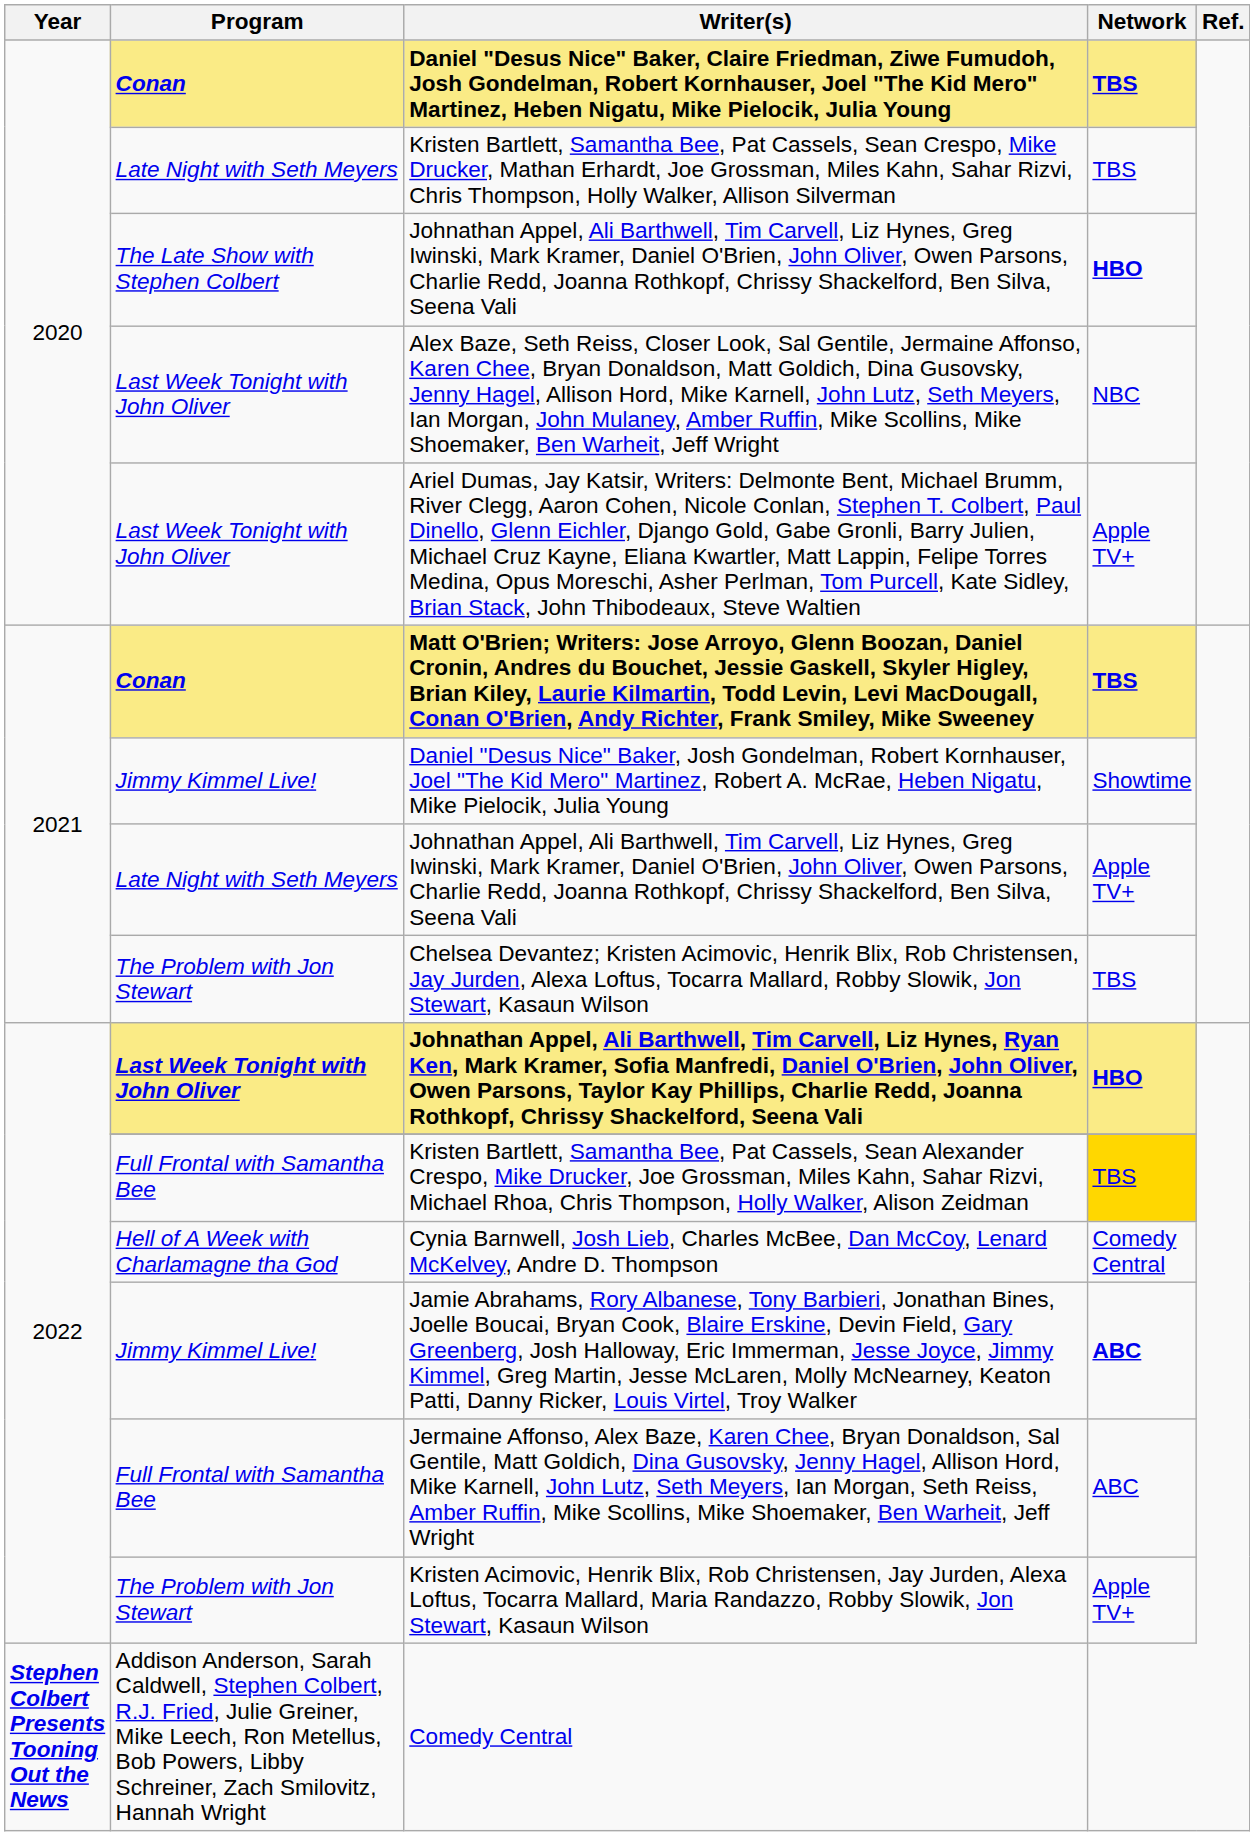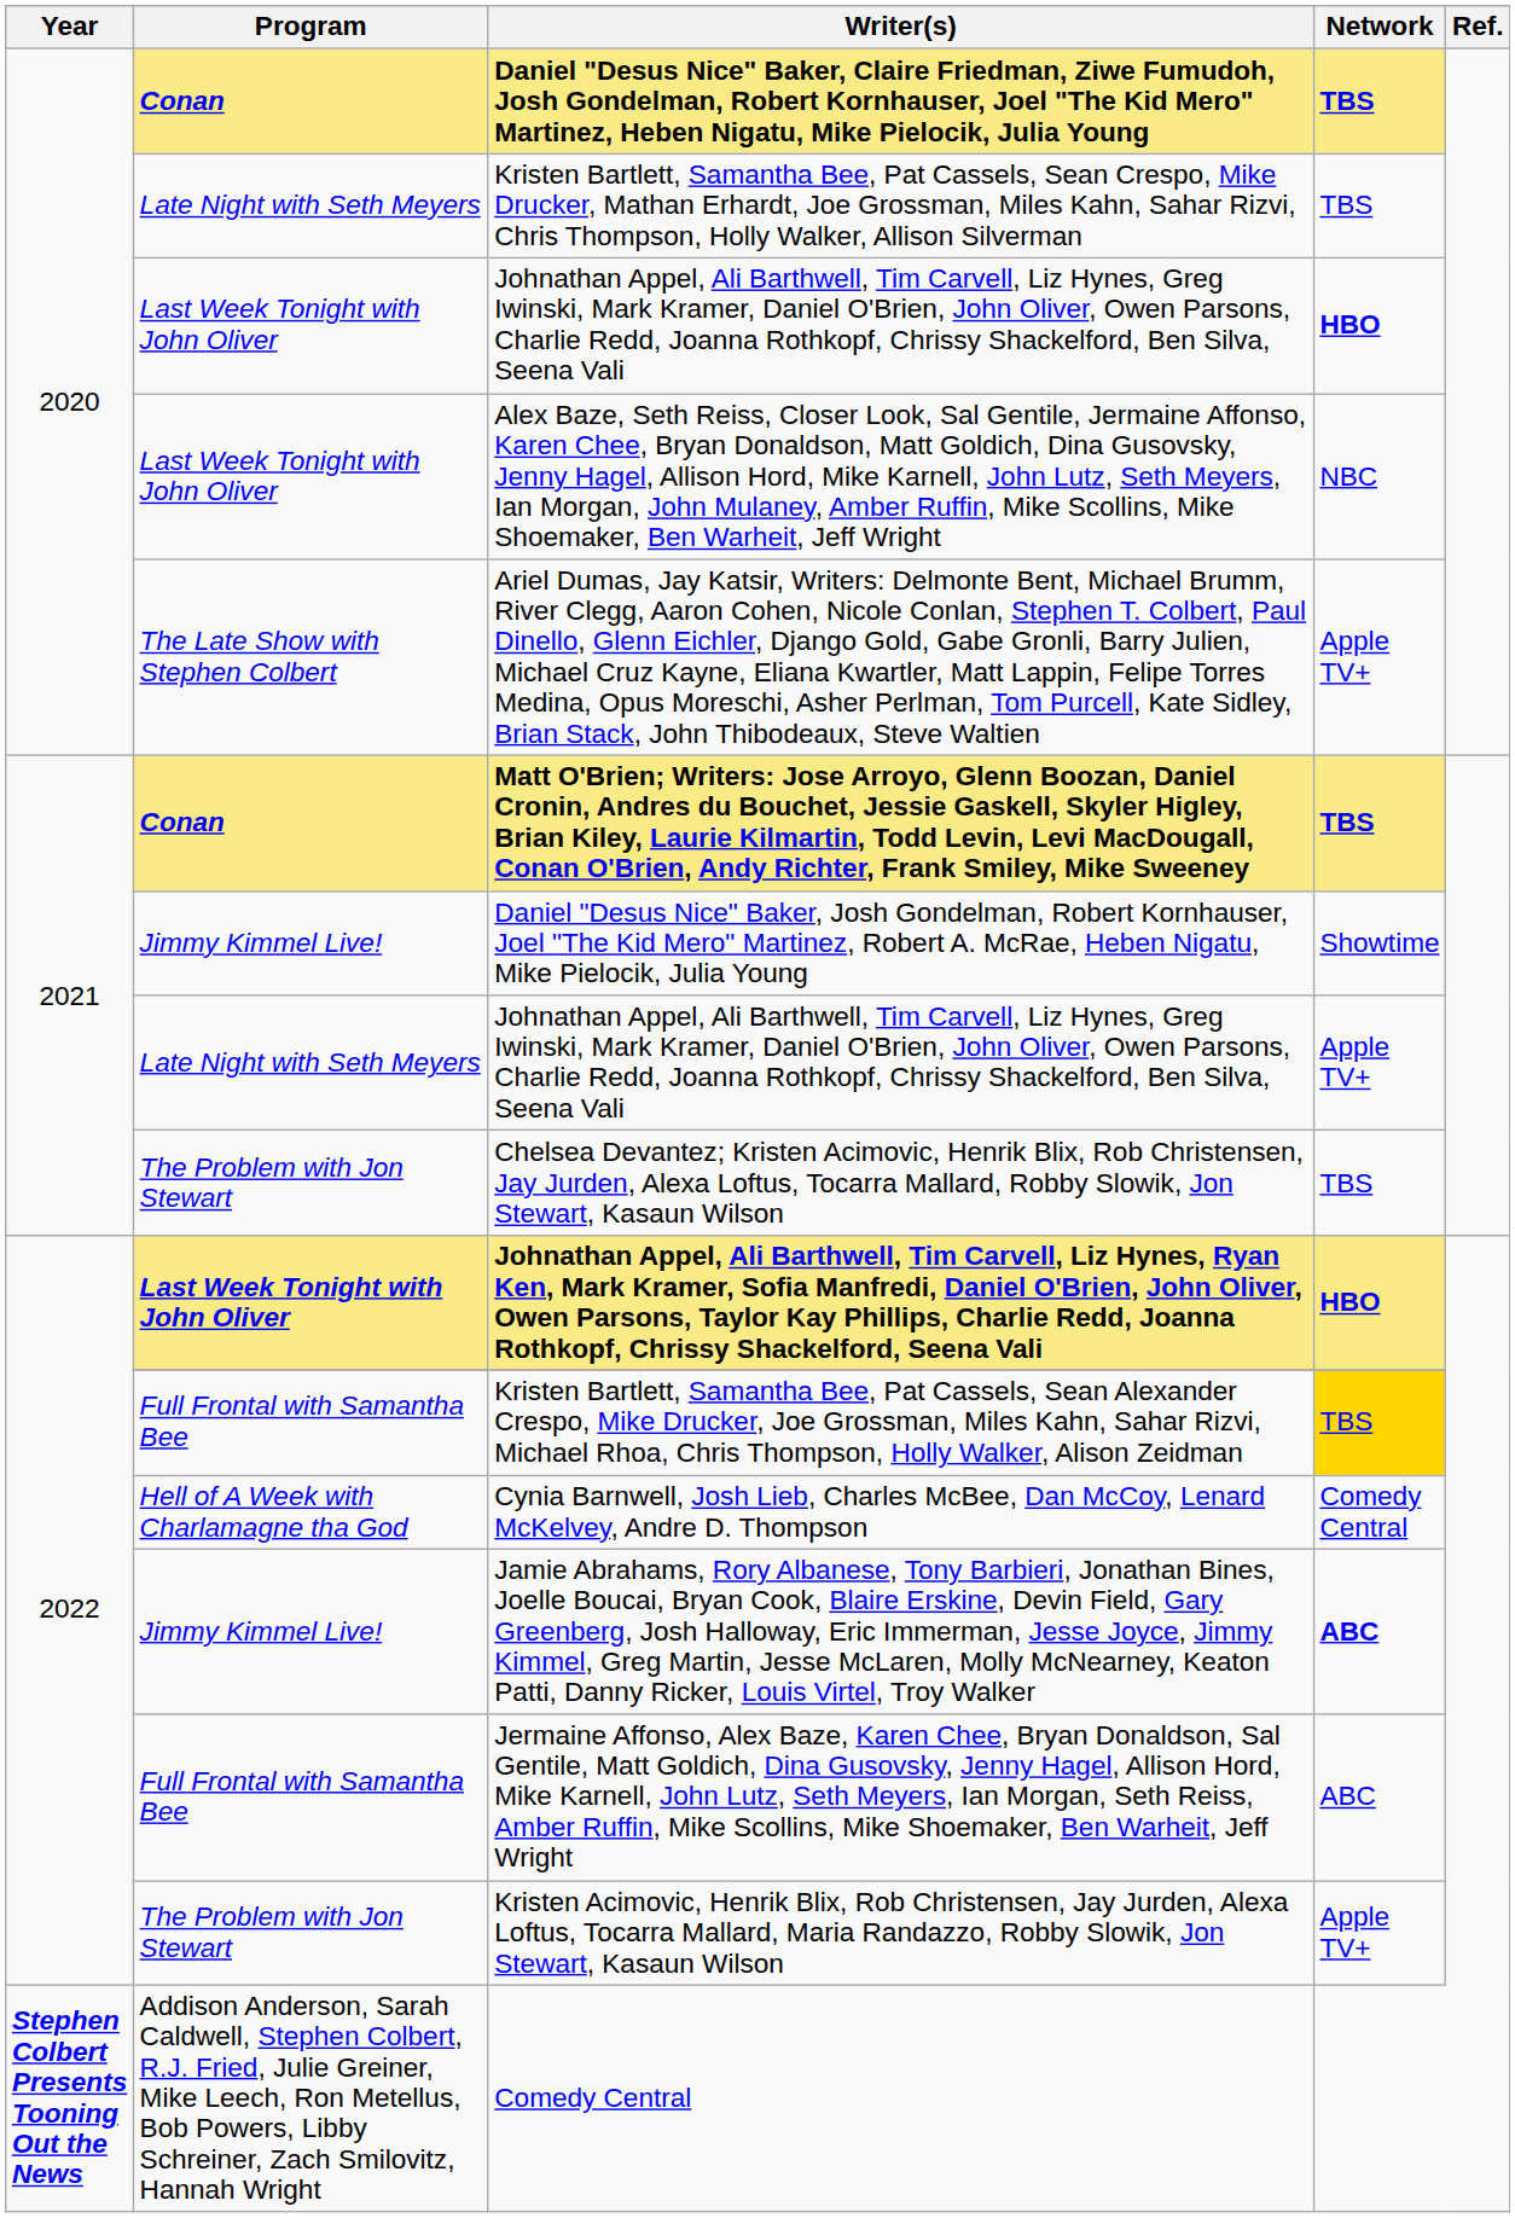row 4 | Program: The Late Show with Stephen Colbert -> Last Week Tonight with John Oliver
row 6 | Program: Last Week Tonight with John Oliver -> The Late Show with Stephen Colbert
